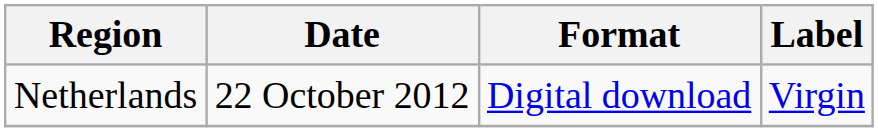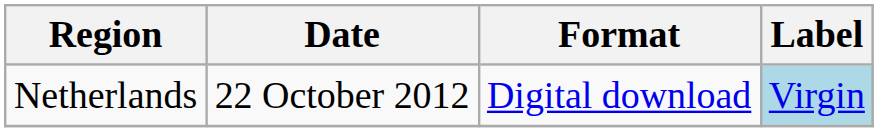Netherlands | Label: no background -> lightblue background
